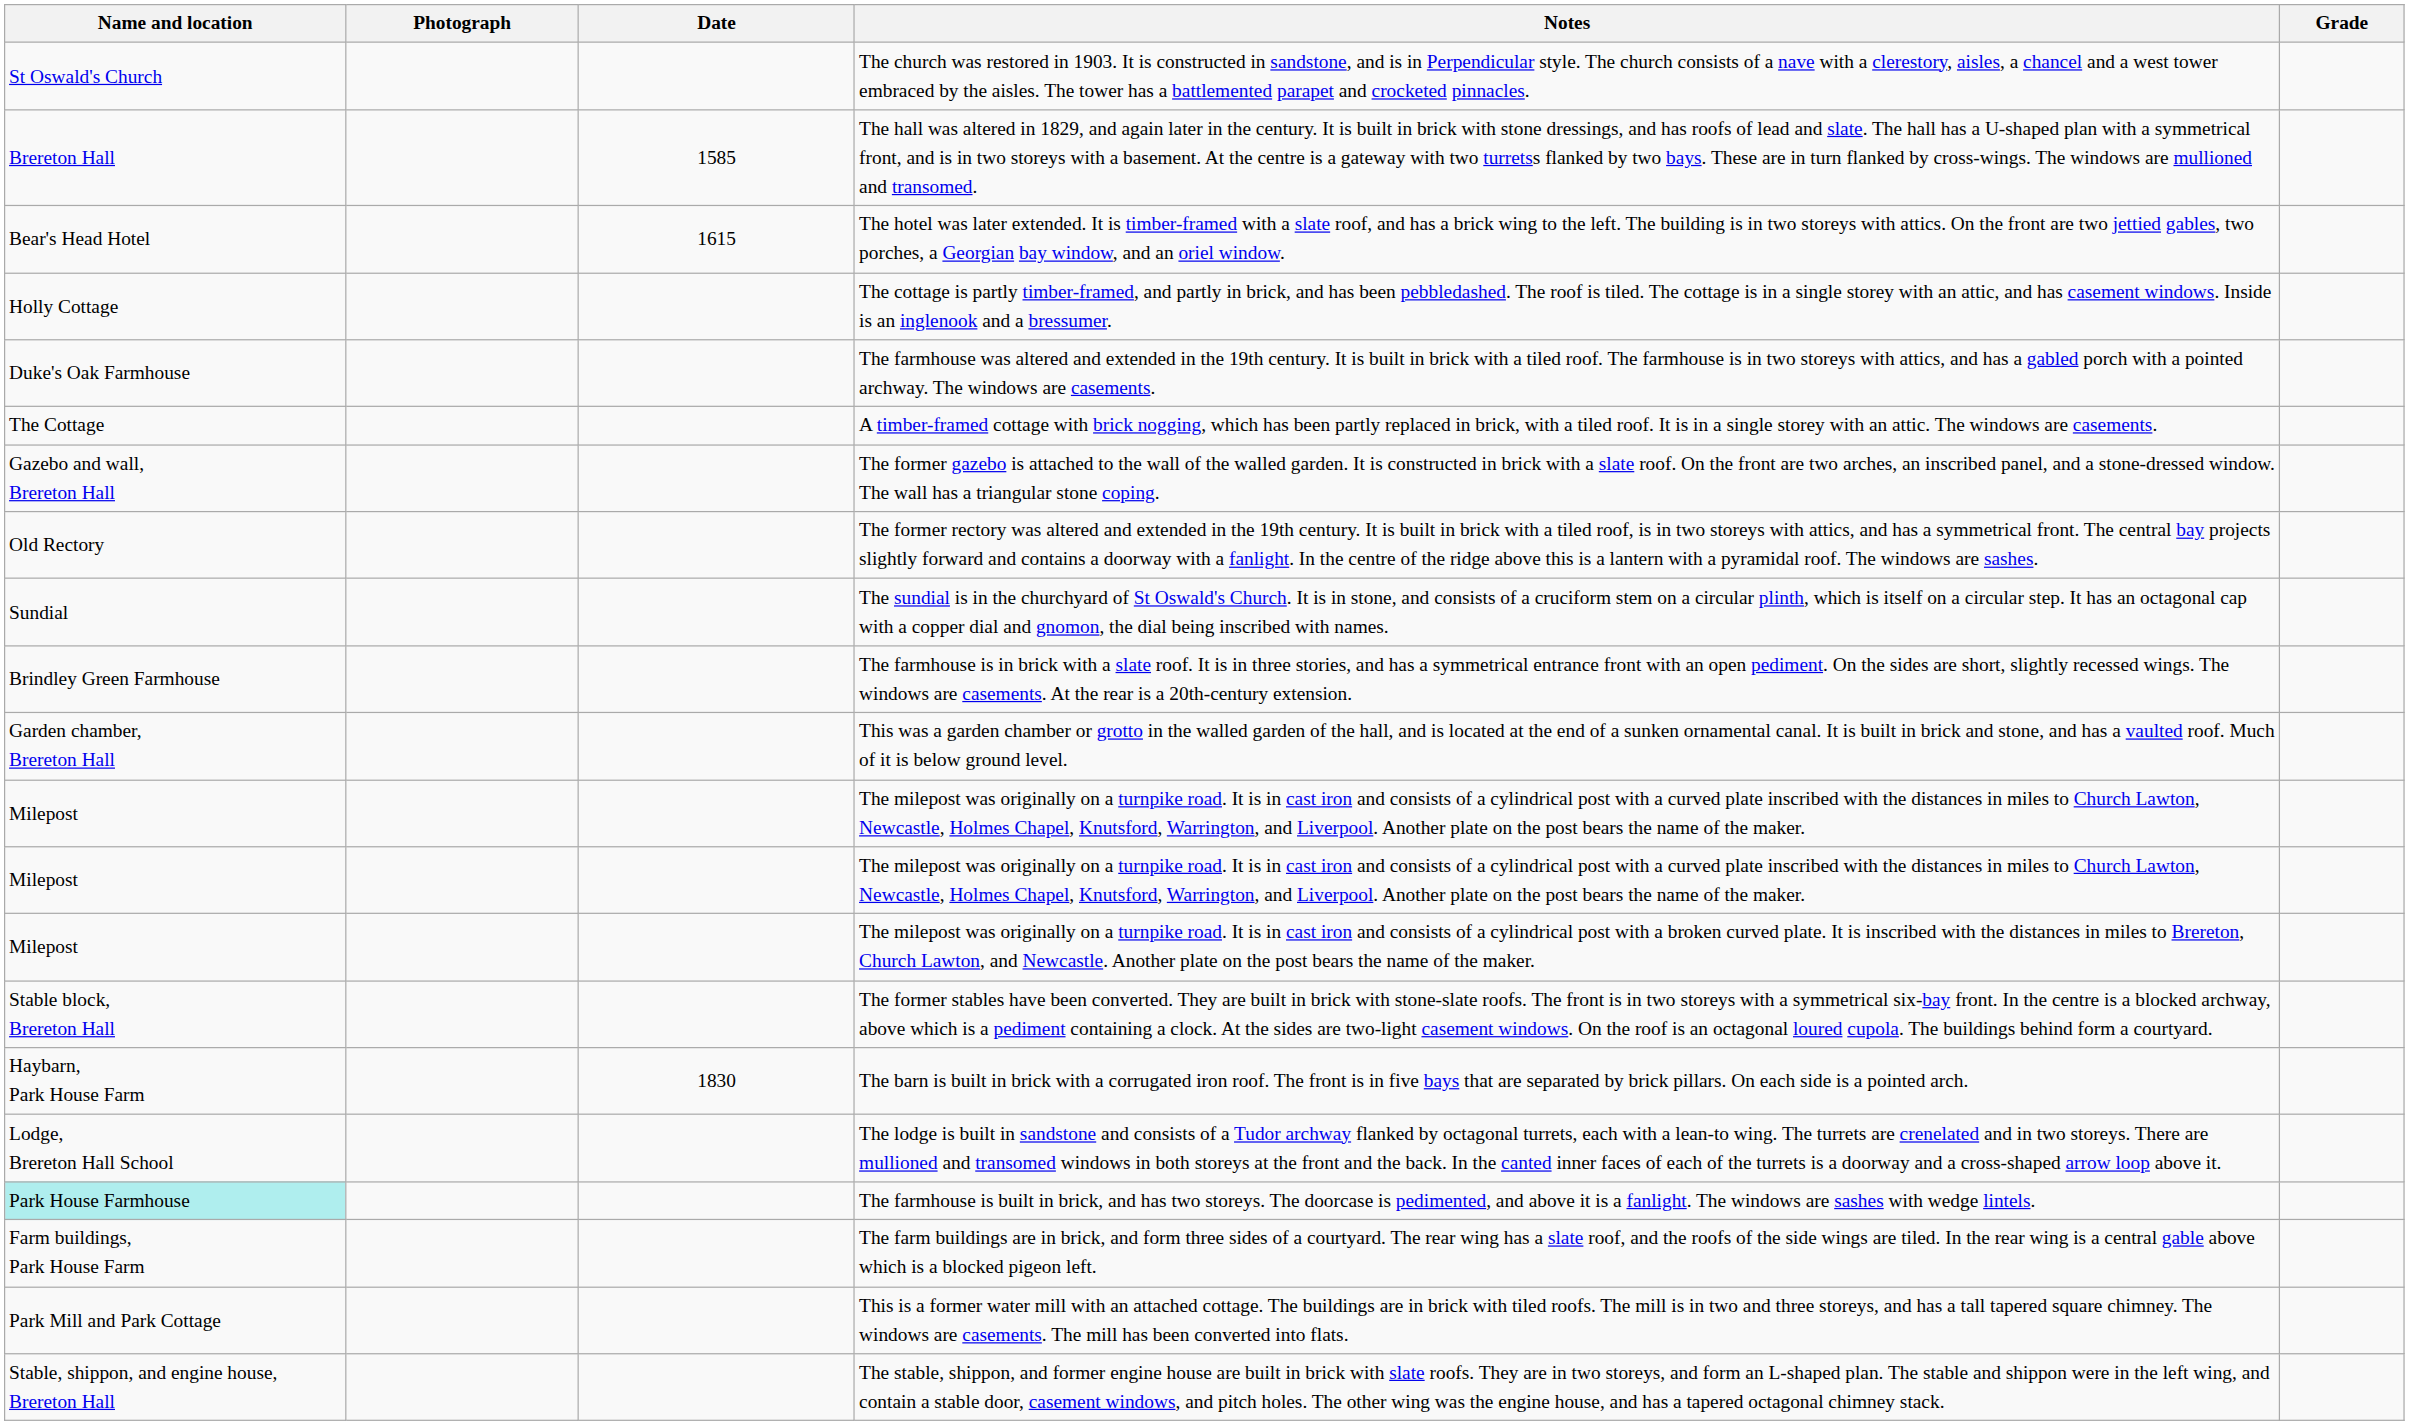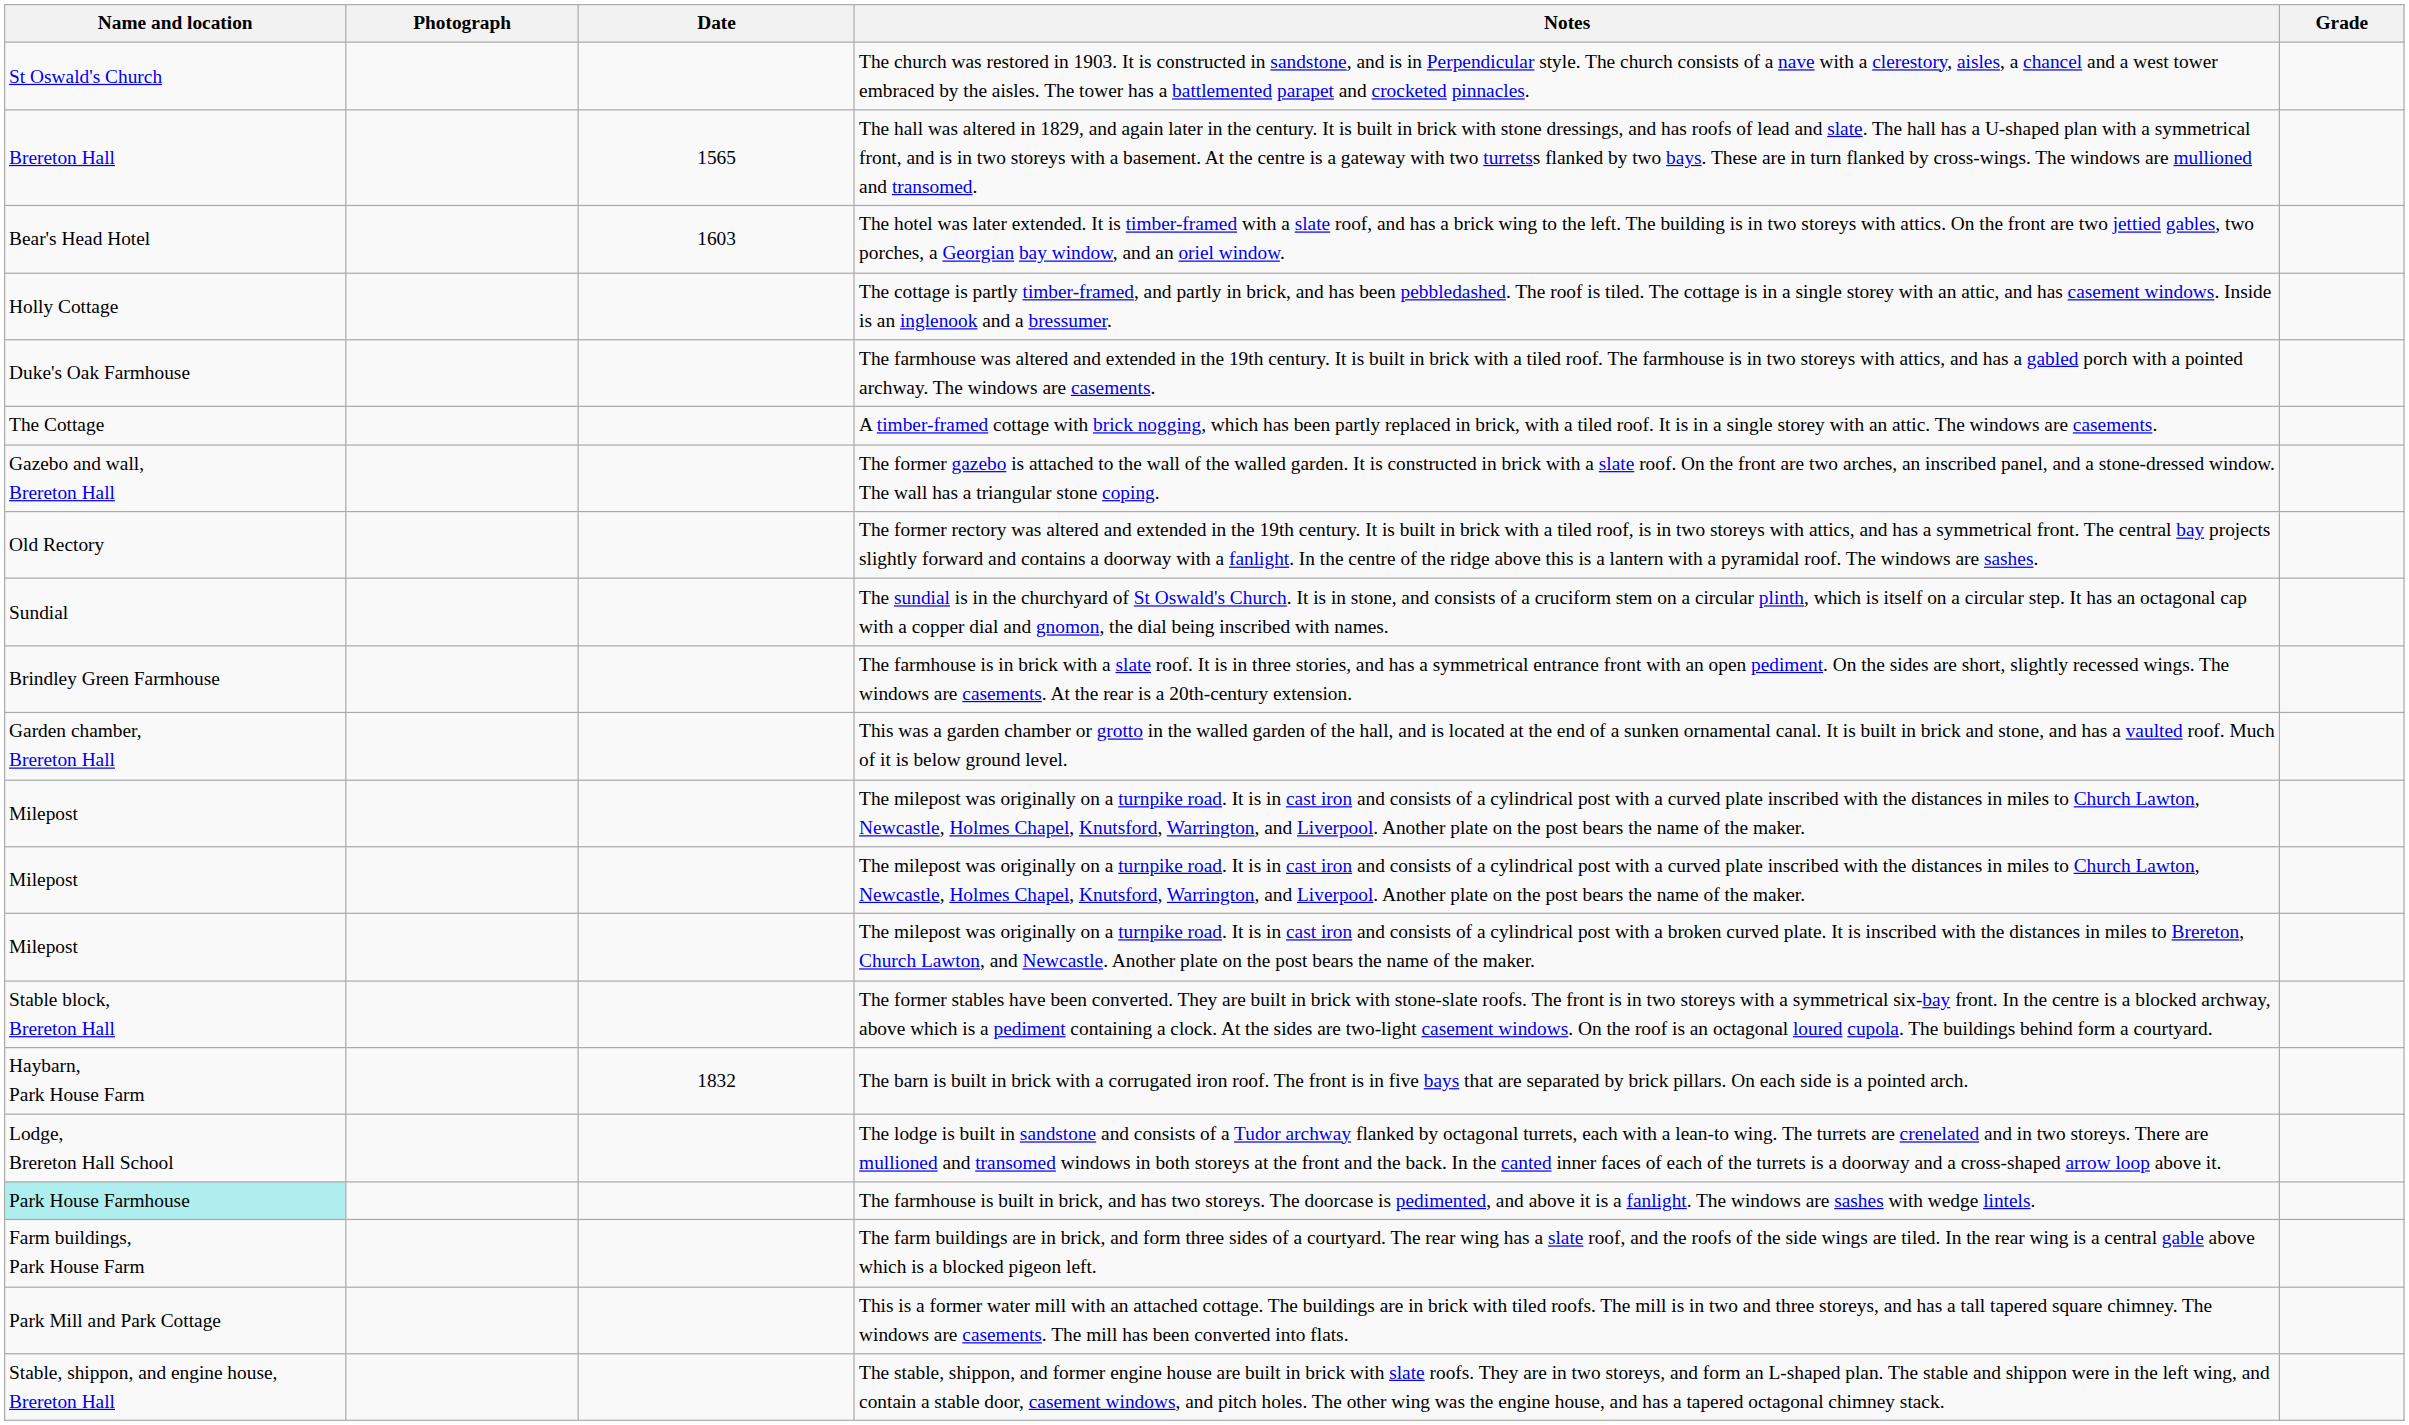row 3 | Date: 1585 -> 1565
row 4 | Date: 1615 -> 1603
row 17 | Date: 1830 -> 1832
